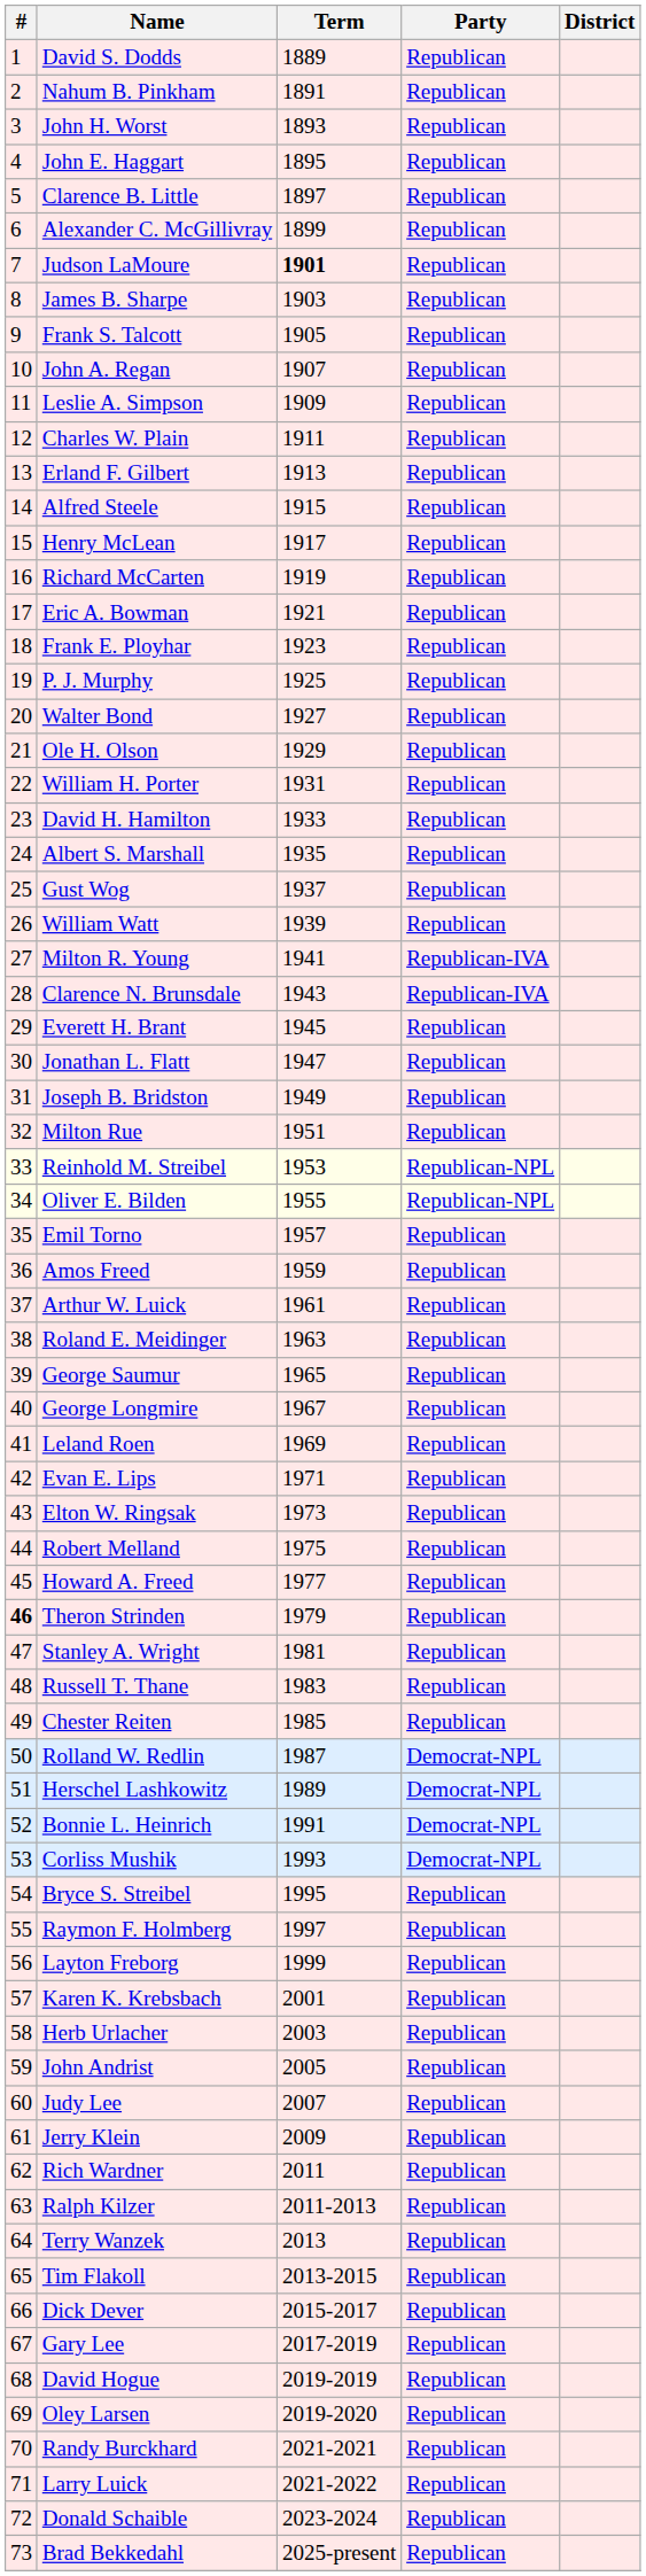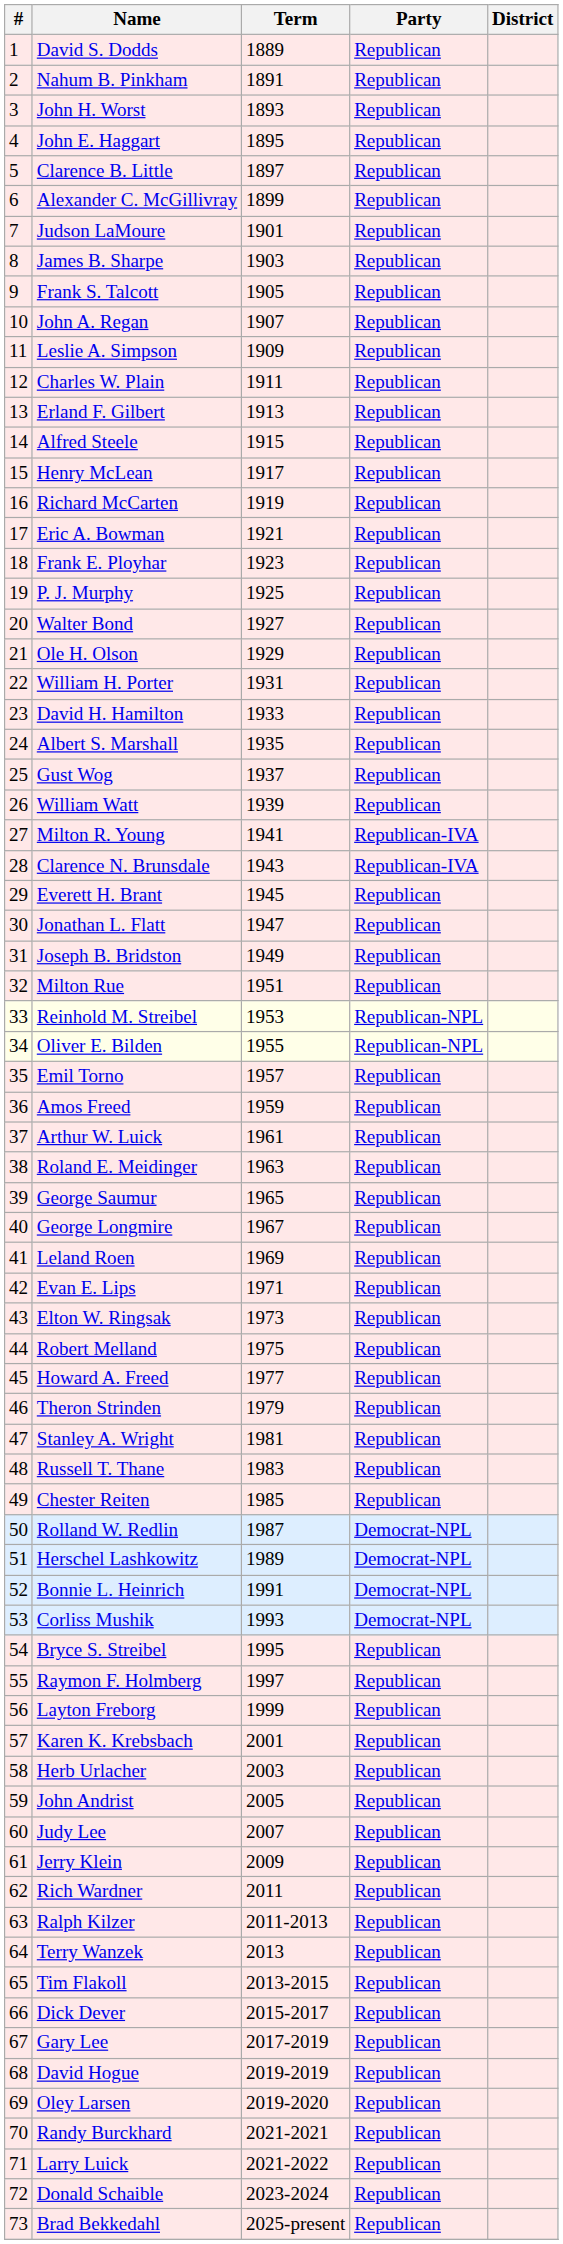Judson LaMoure | Term: bold -> normal
Theron Strinden | #: bold -> normal
